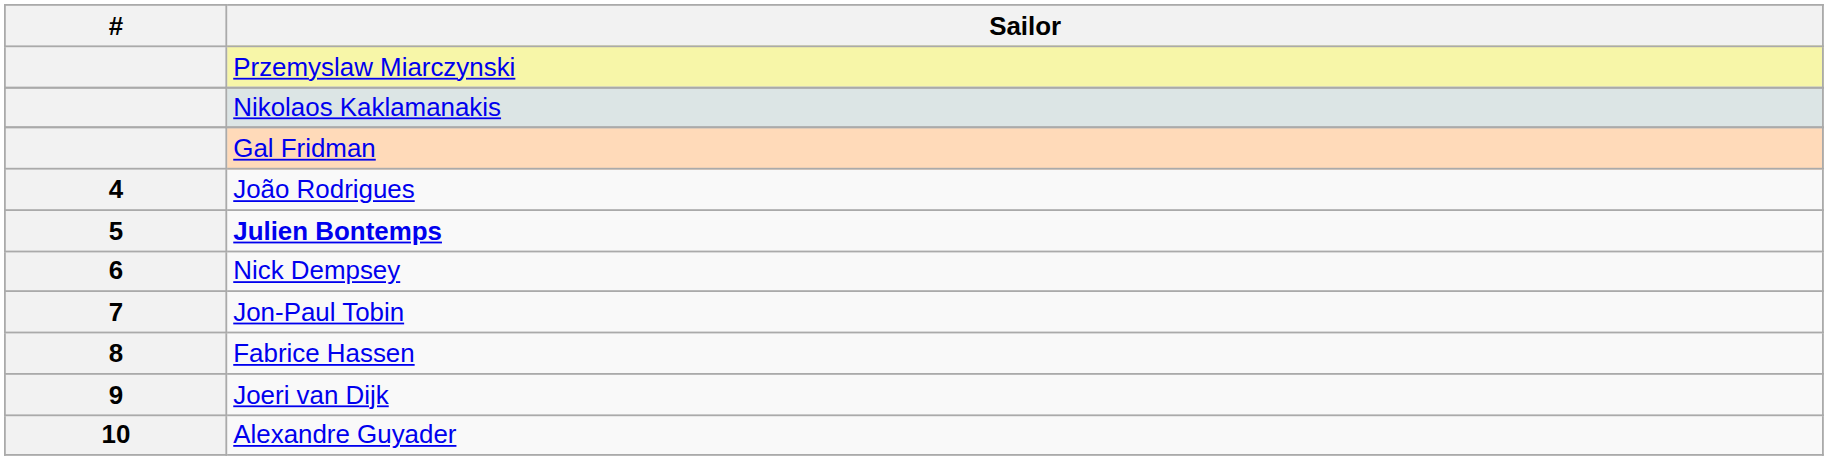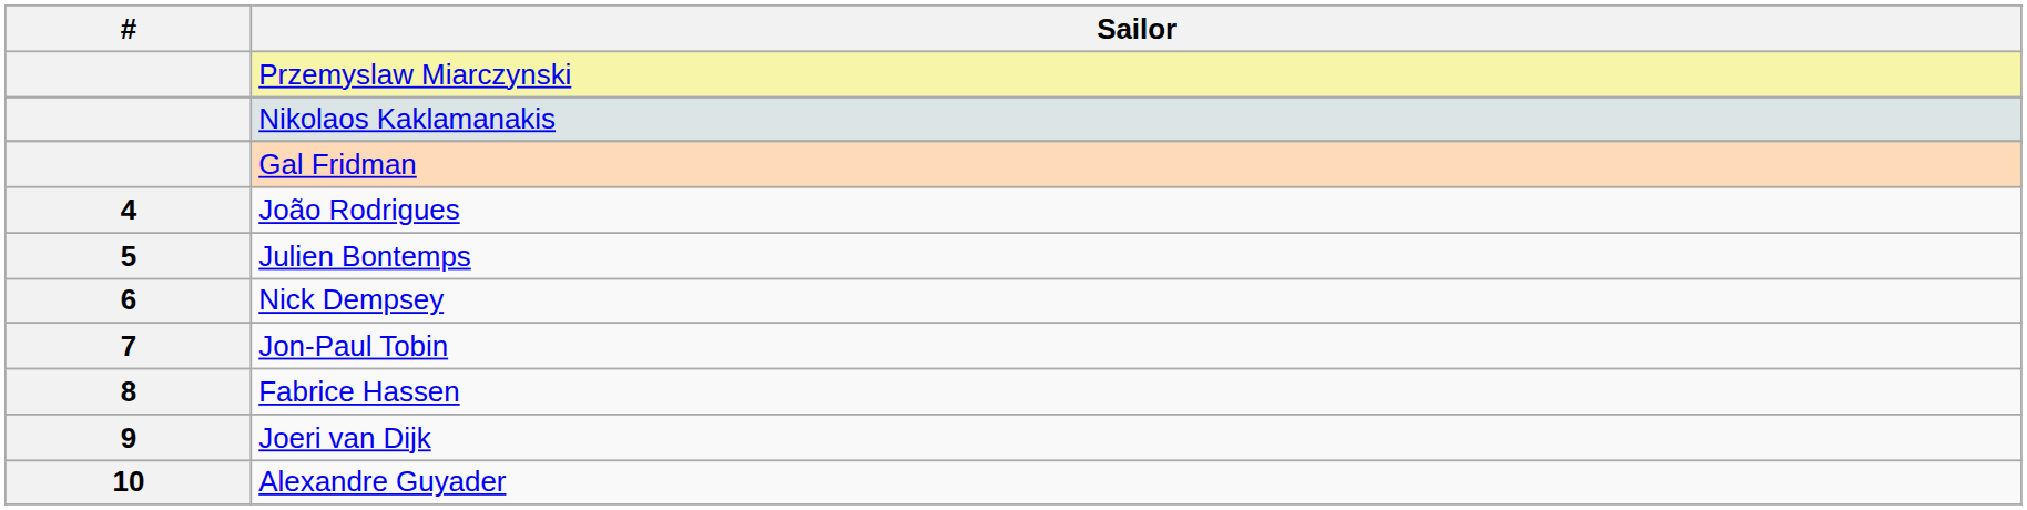Julien Bontemps | Sailor: bold -> normal
